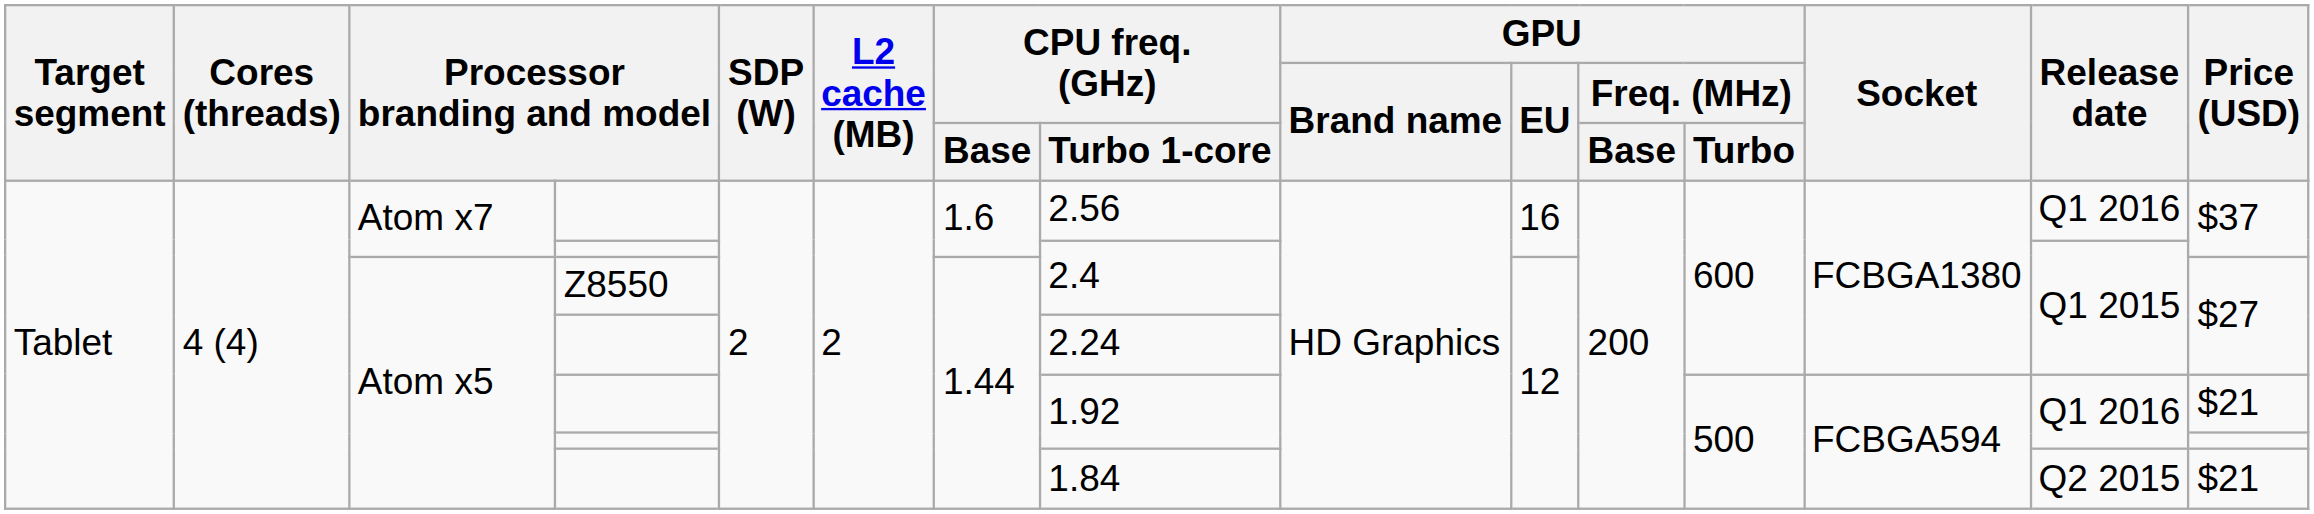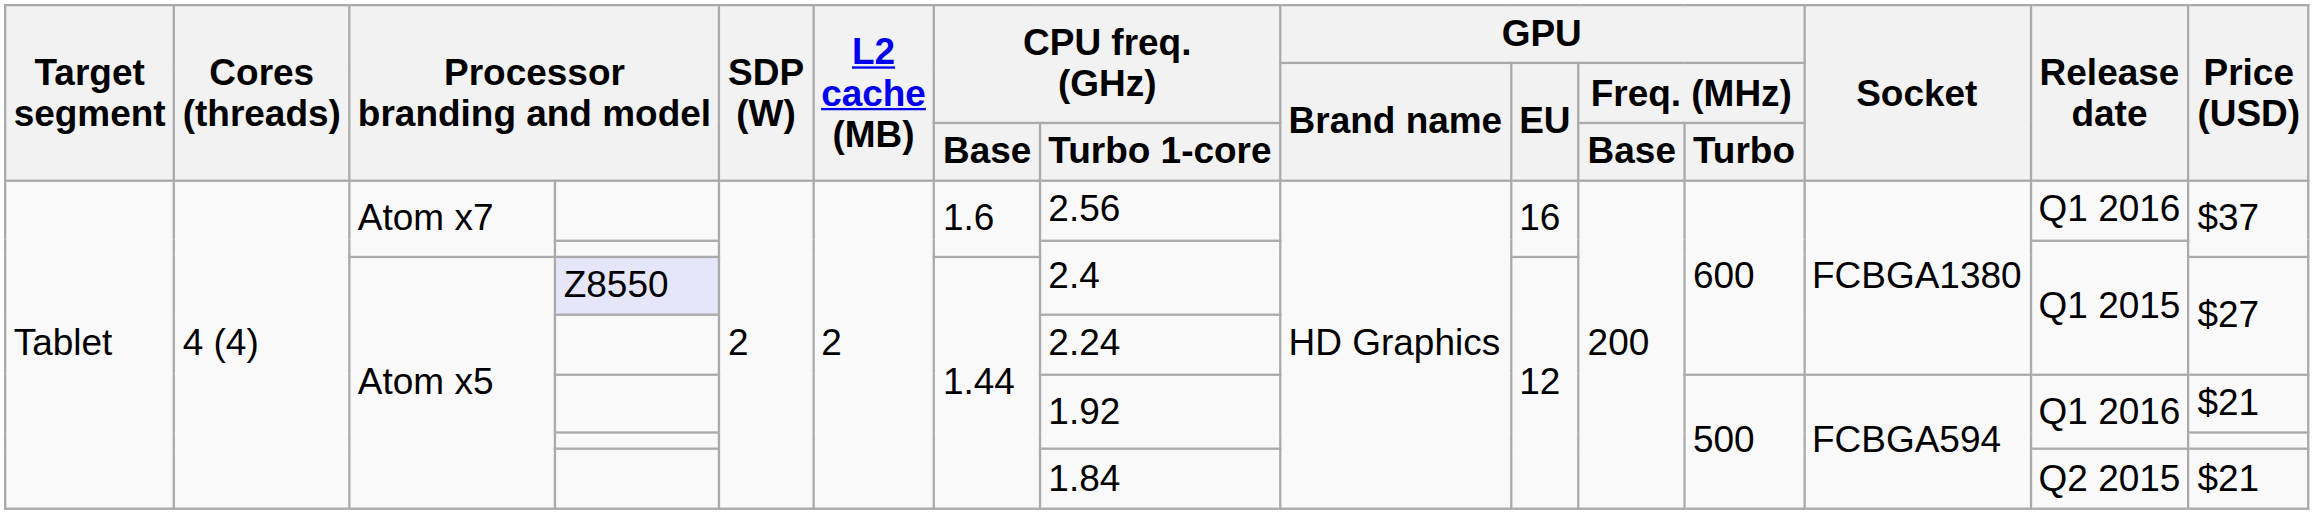Atom x5 / Z8550 | column 4: no background -> lavender background
